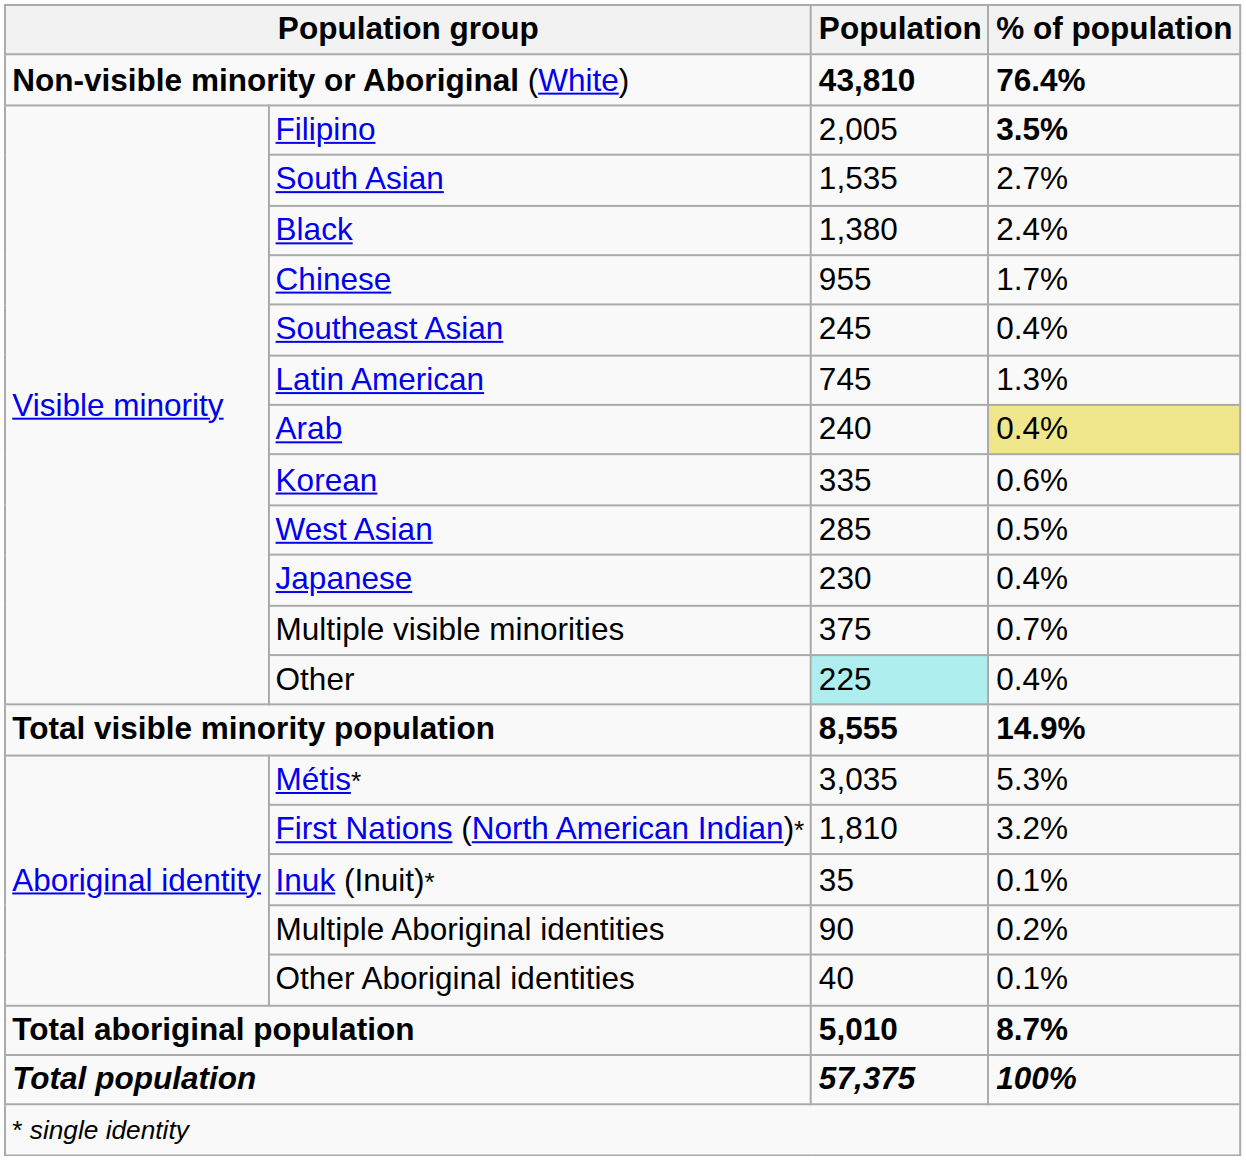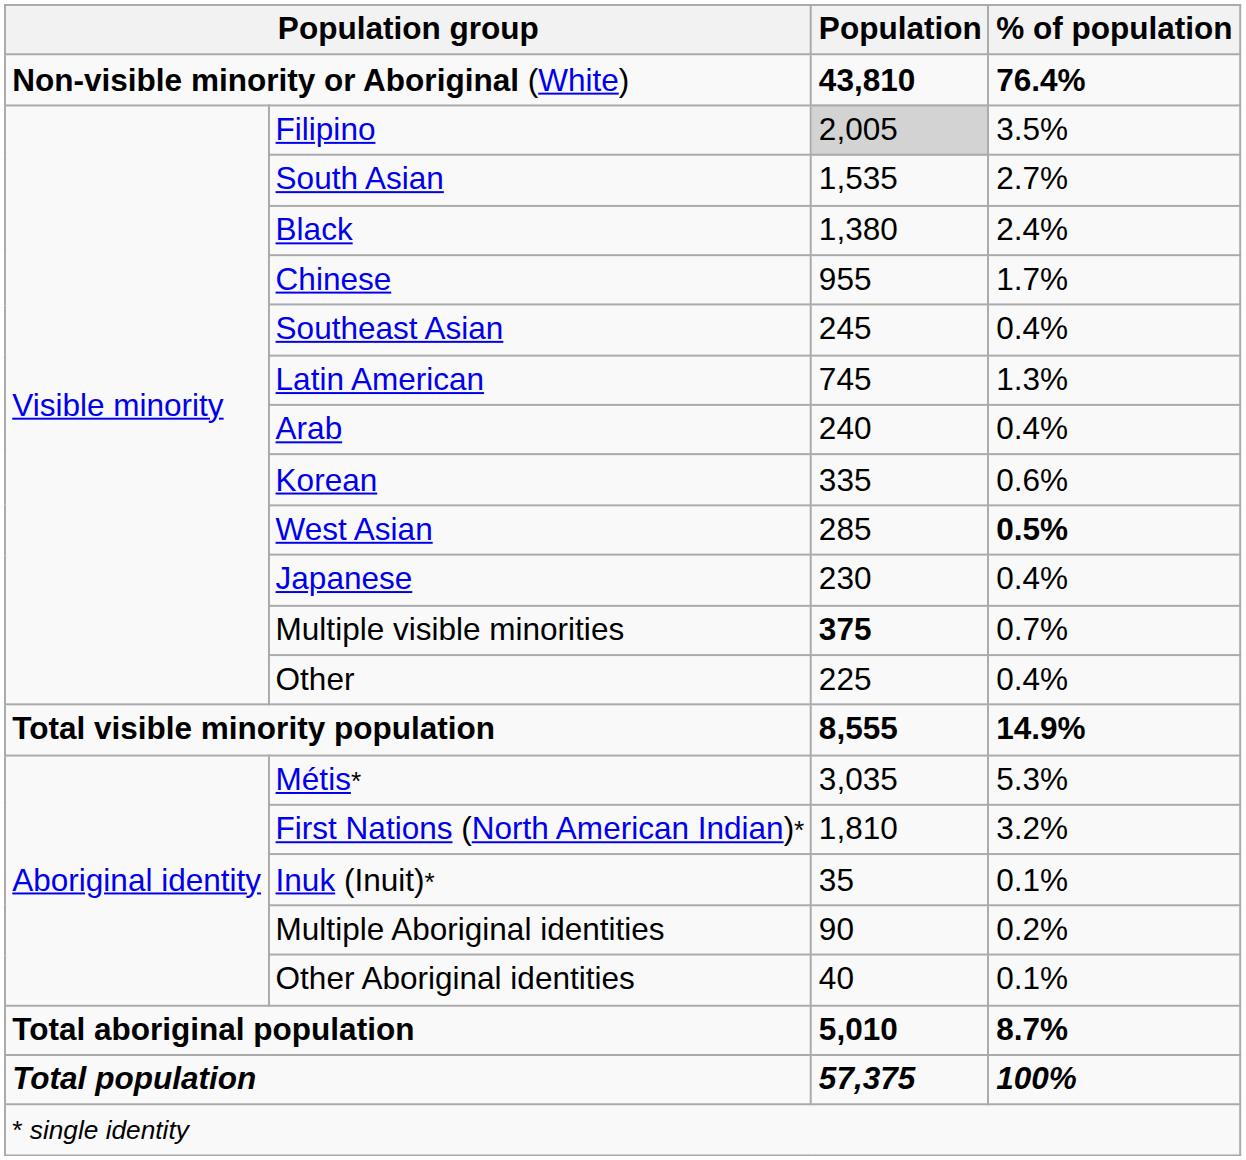Filipino | Population: no background -> lightgrey background
Filipino | % of population: bold -> normal
Arab | % of population: khaki background -> no background
West Asian | % of population: normal -> bold
Multiple visible minorities | Population: normal -> bold
Other | Population: paleturquoise background -> no background
